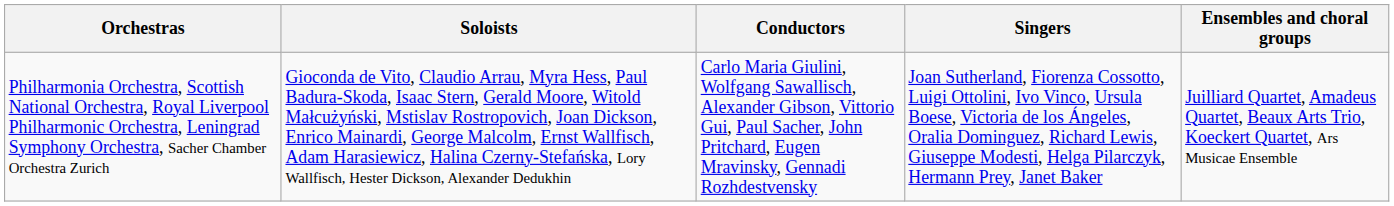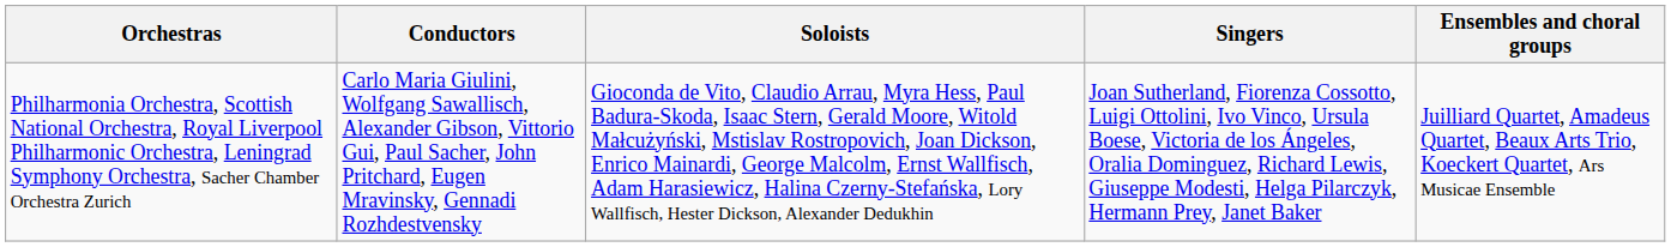columns swapped: Conductors <-> Soloists
